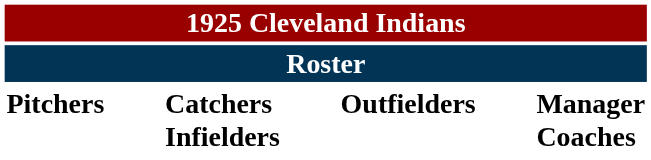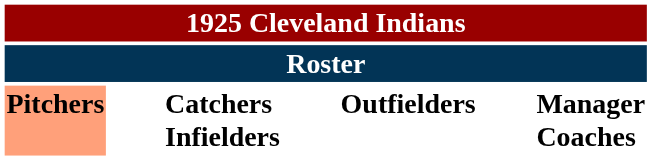Pitchers | column 1: no background -> lightsalmon background
